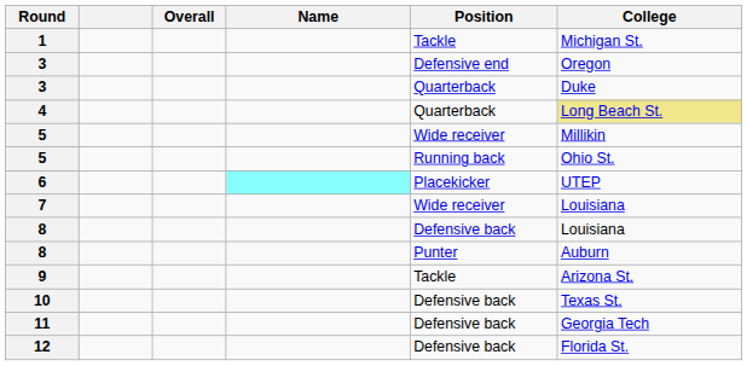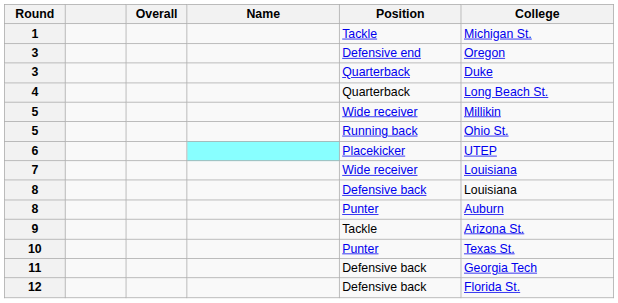4 | College: khaki background -> no background
10 | Position: Defensive back -> Punter
